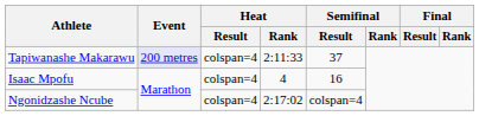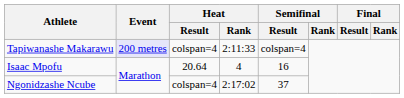Tapiwanashe Makarawu | Semifinal / Result: 37 -> colspan=4
Isaac Mpofu | Heat / Result: colspan=4 -> 20.64
Ngonidzashe Ncube | Semifinal / Result: colspan=4 -> 37
